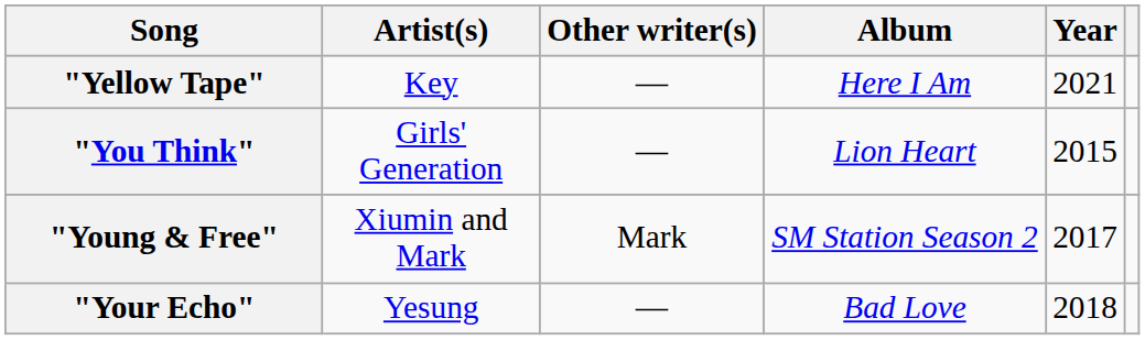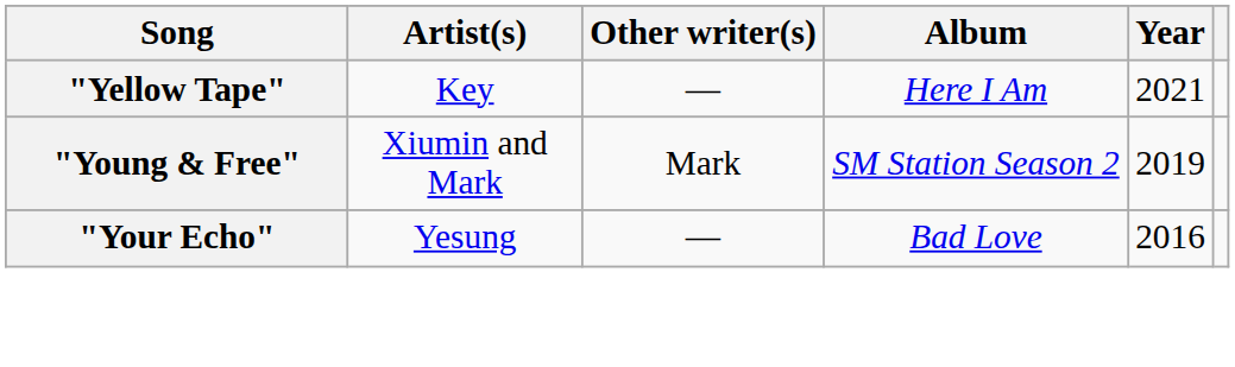- row: "You Think" | Girls' Generation | — | Lion Heart | 2015
"Young & Free" | Year: 2017 -> 2019
"Your Echo" | Year: 2018 -> 2016
